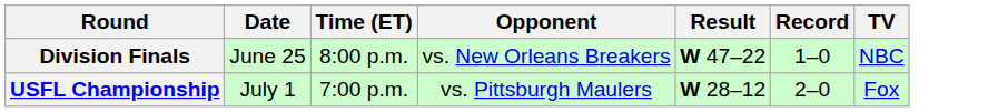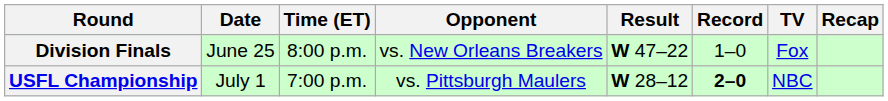+ column: Recap
Division Finals | TV: NBC -> Fox
USFL Championship | Record: normal -> bold
USFL Championship | TV: Fox -> NBC
